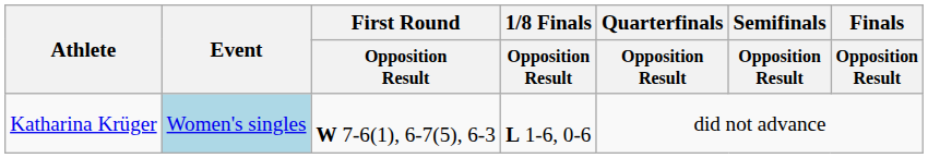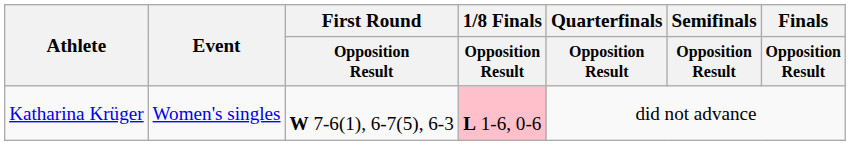Katharina Krüger | Event: lightblue background -> no background
Katharina Krüger | 1/8 Finals / Opposition Result: no background -> pink background
